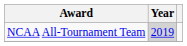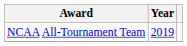row 2 | Year: lightgrey background -> no background
